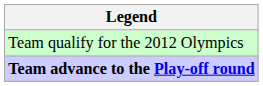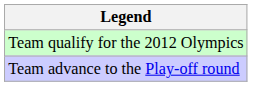row 3 | column 1: bold -> normal
